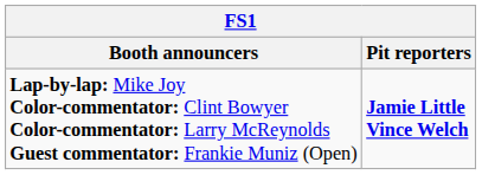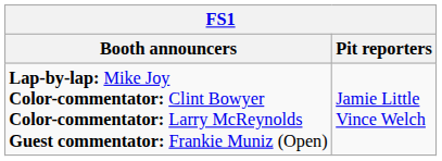row 3 | Pit reporters: bold -> normal
